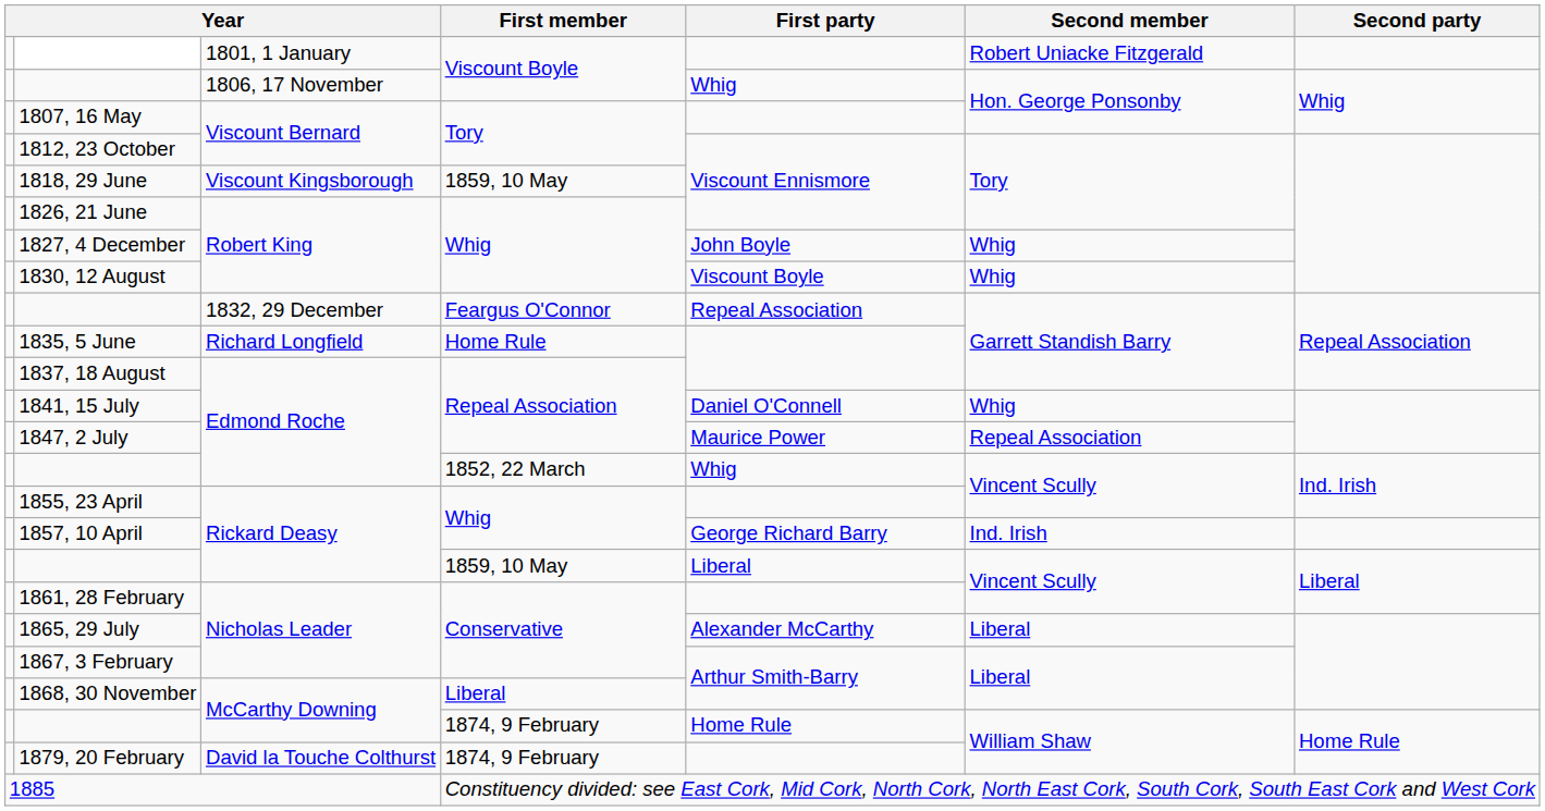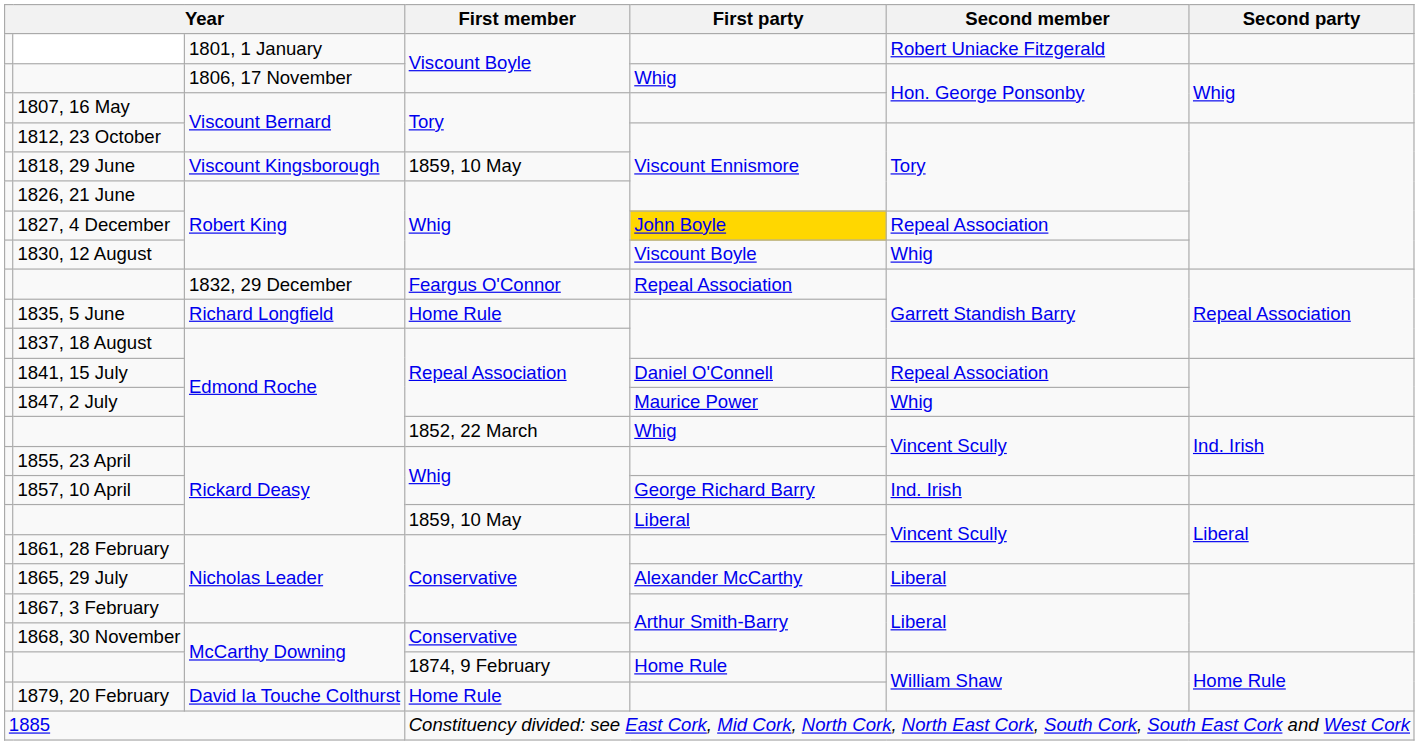1827, 4 December | First party: no background -> gold background
1827, 4 December | Second member: Whig -> Repeal Association
1841, 15 July | Second member: Whig -> Repeal Association
1847, 2 July | Second member: Repeal Association -> Whig
1868, 30 November | First member: Liberal -> Conservative
1879, 20 February | First member: 1874, 9 February -> Home Rule
